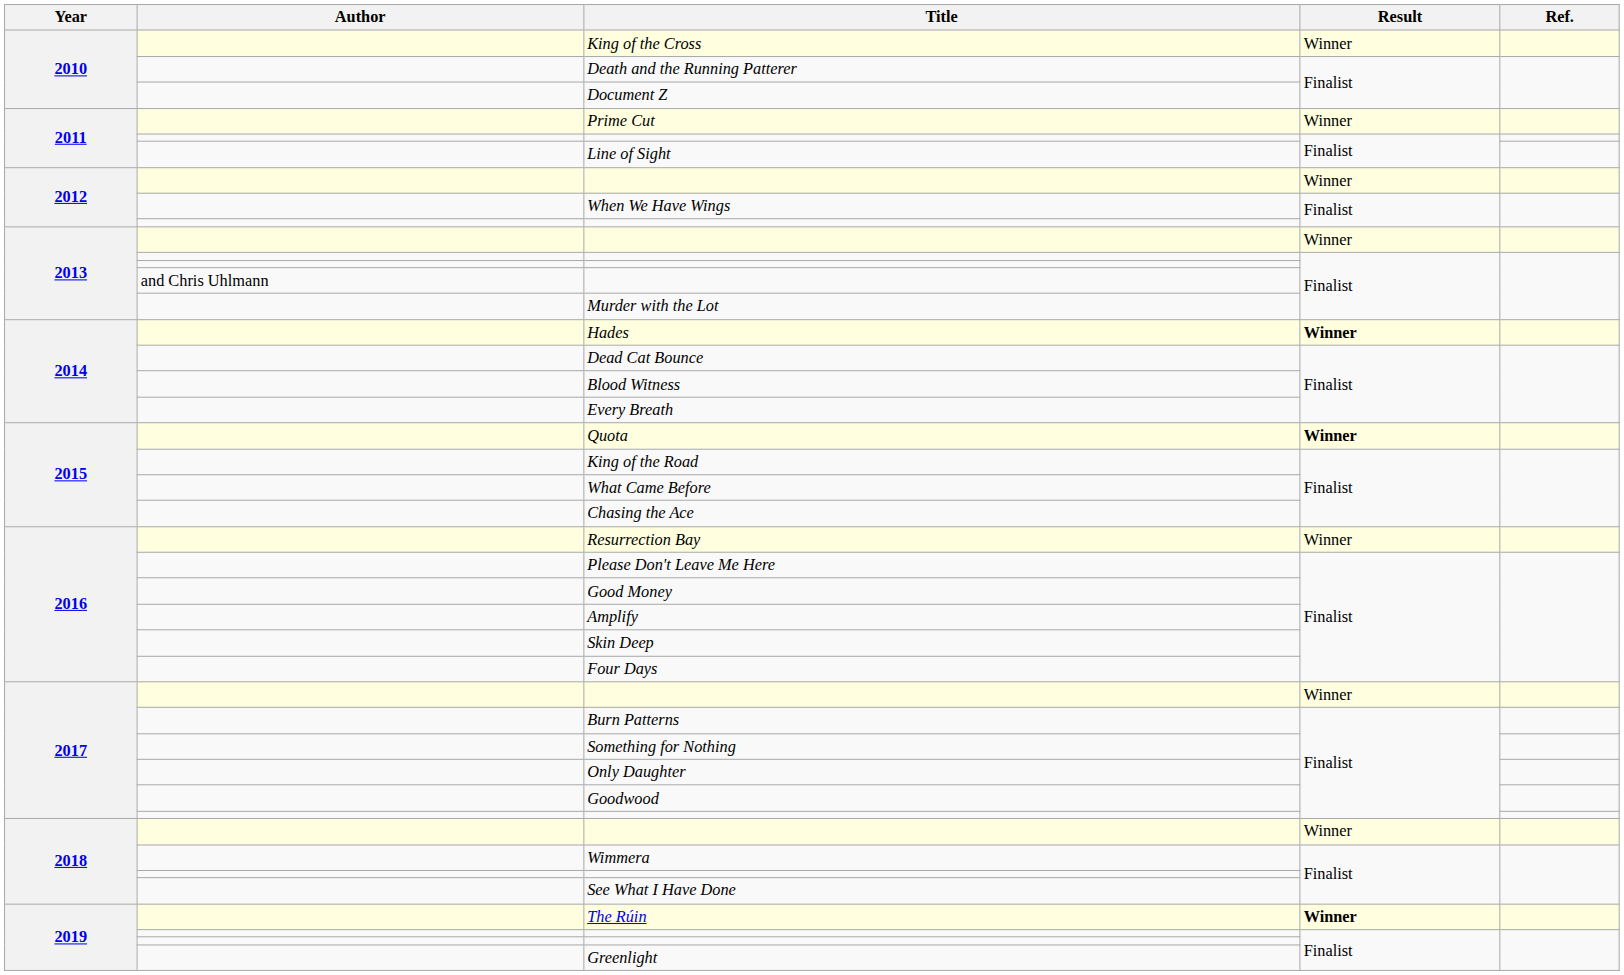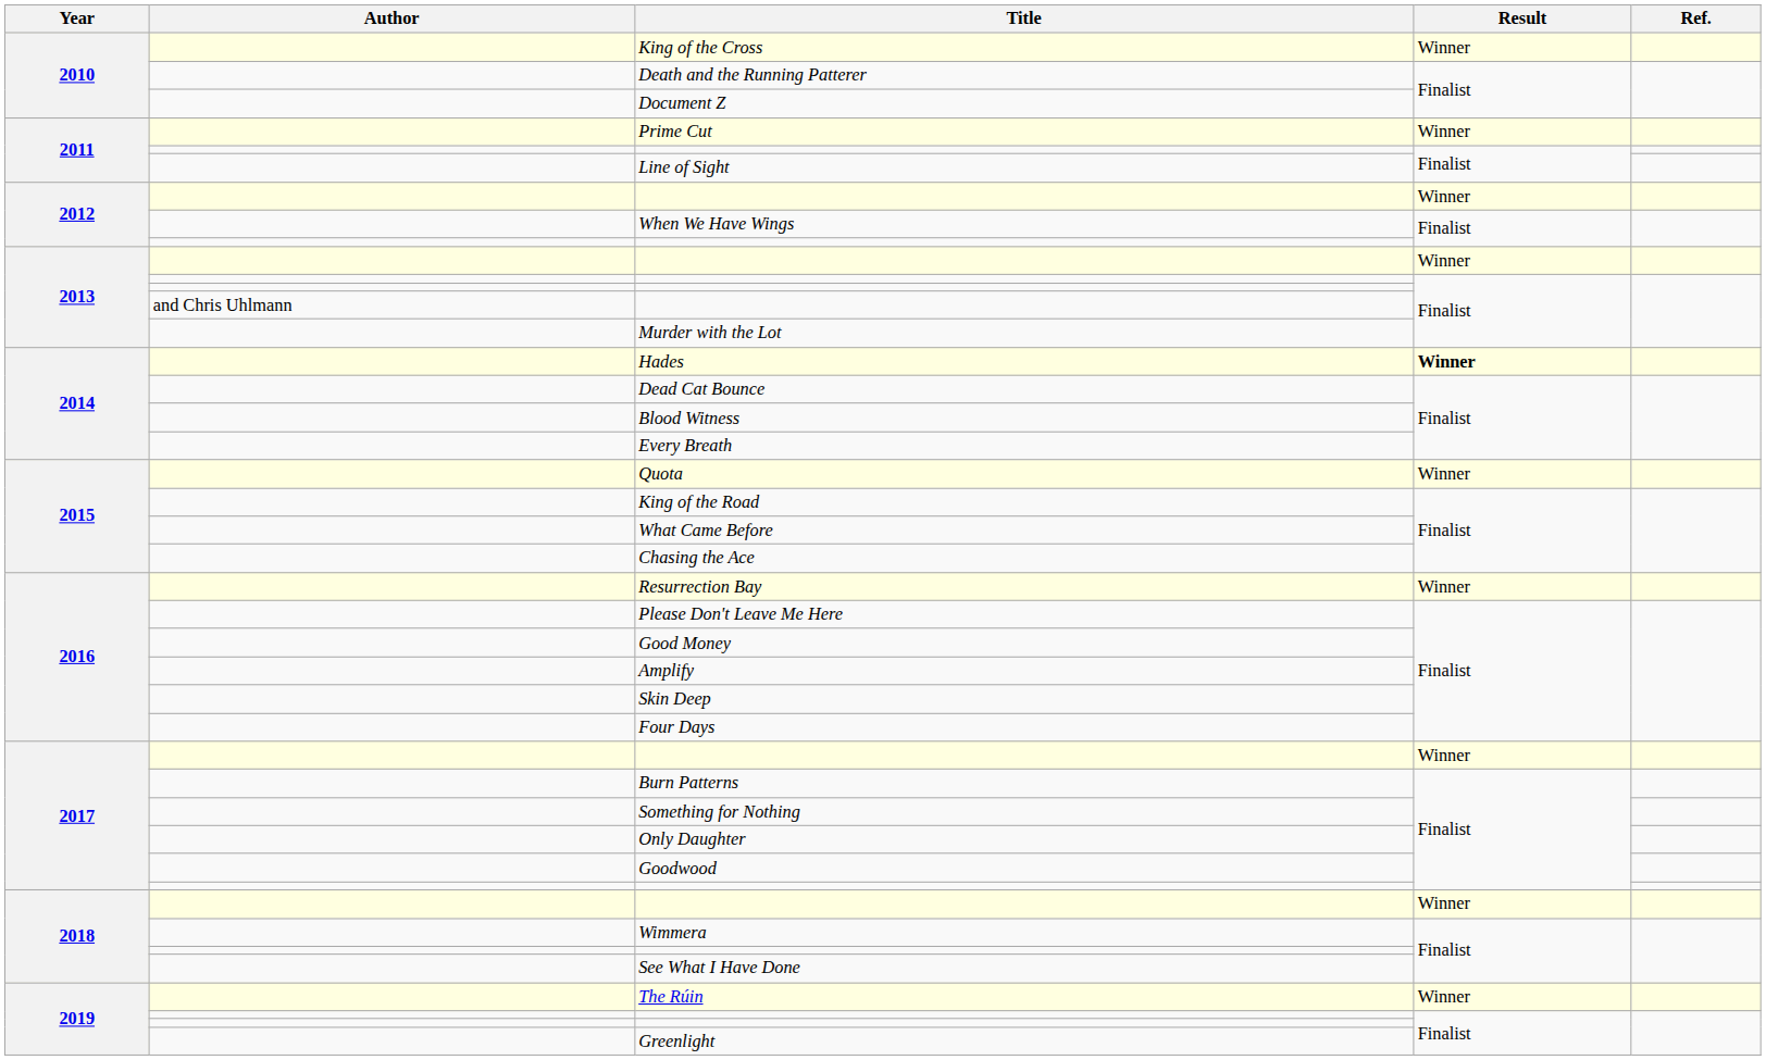Quota | Result: bold -> normal
The Rúin | Result: bold -> normal
